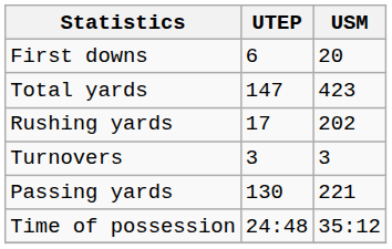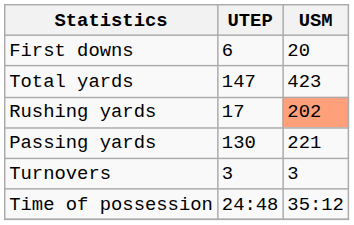Rushing yards | USM: no background -> lightsalmon background
rows swapped: Passing yards <-> Turnovers
